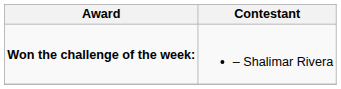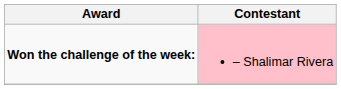Won the challenge of the week: | Contestant: no background -> pink background
